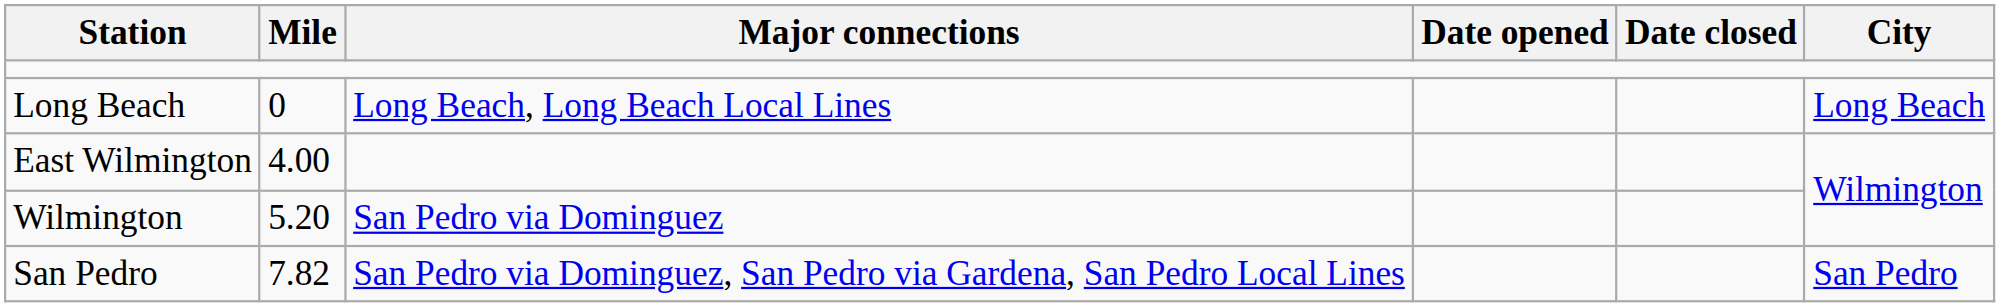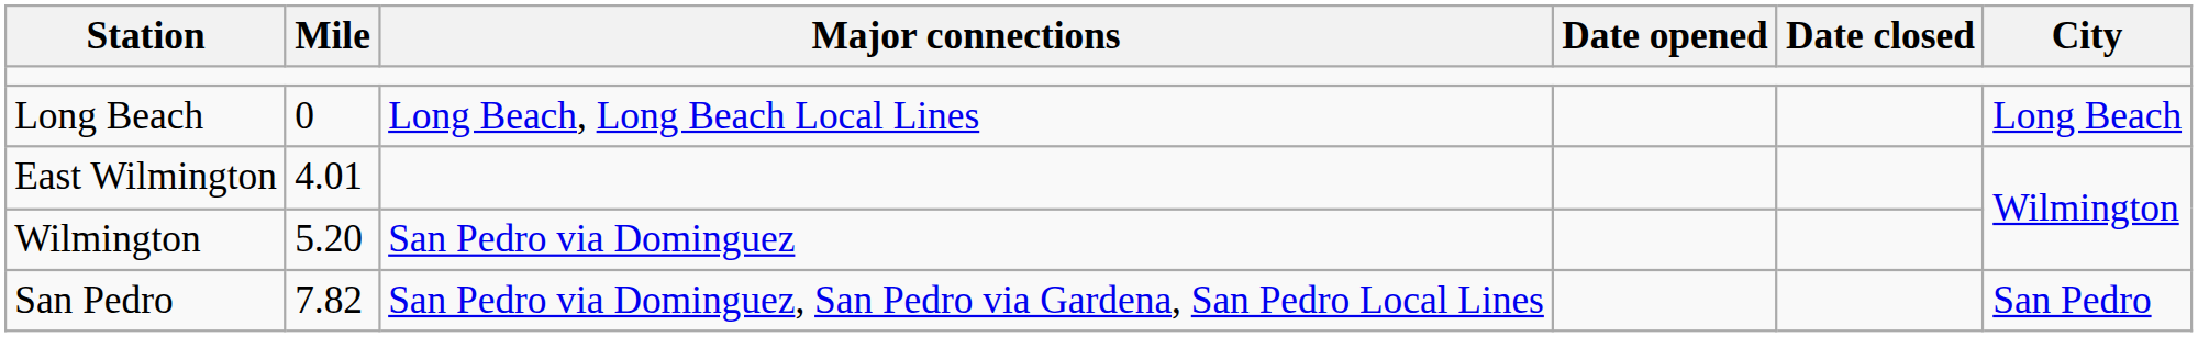East Wilmington | Mile: 4.00 -> 4.01
